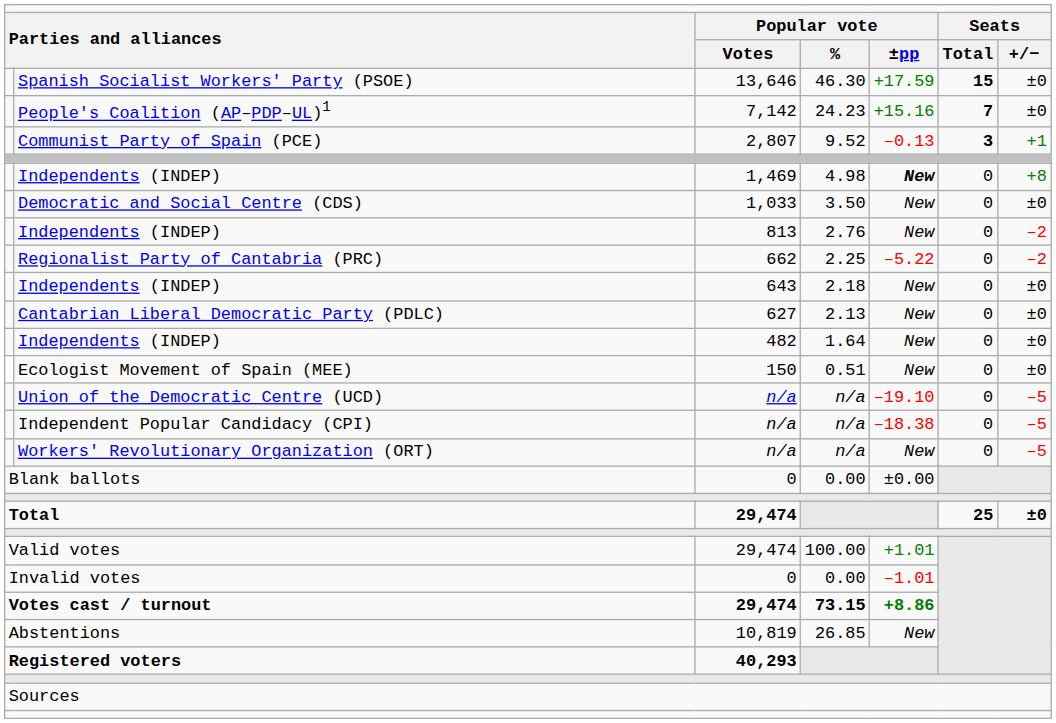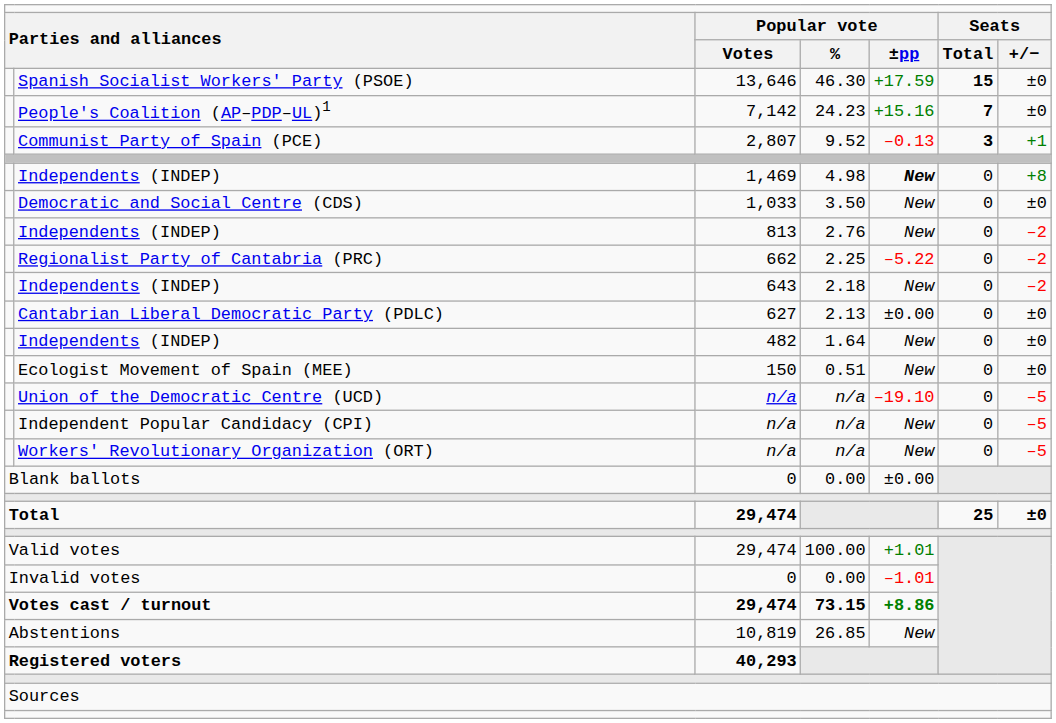Independents (INDEP) / 643 | column 7: ±0 -> –2
Cantabrian Liberal Democratic Party (PDLC) | column 5: New -> ±0.00
Independent Popular Candidacy (CPI) | column 5: –18.38 -> New
